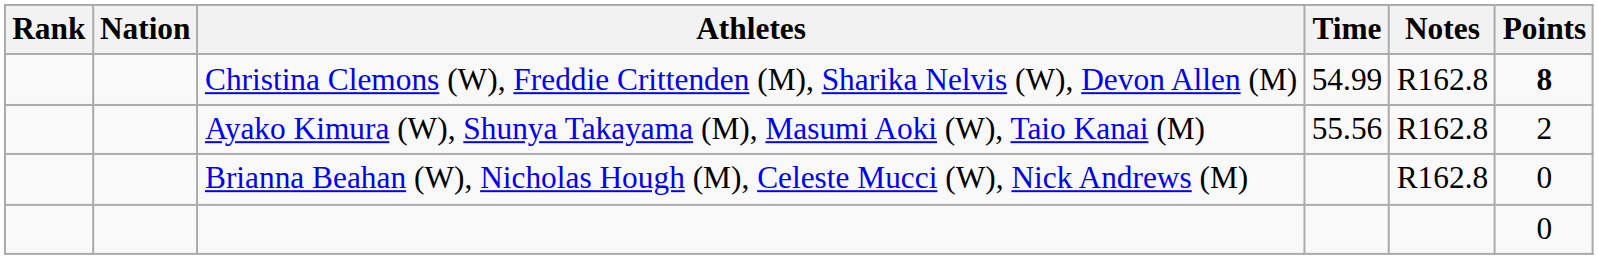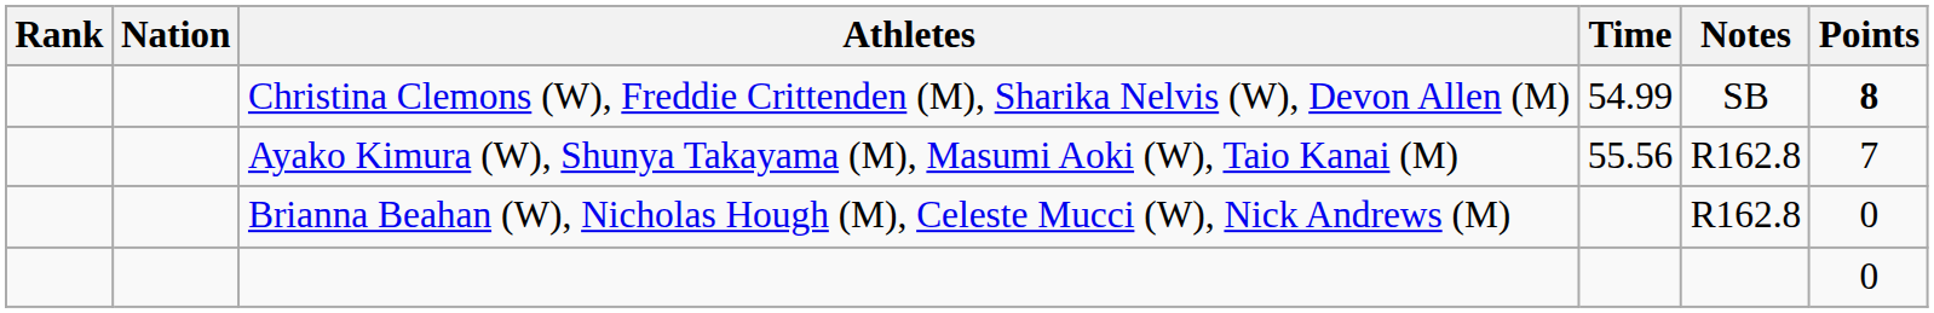row 2 | Notes: R162.8 -> SB
row 3 | Points: 2 -> 7
